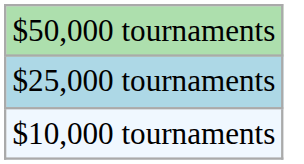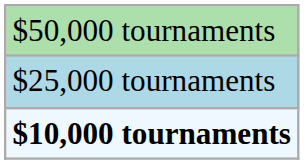row 3 | column 1: normal -> bold
